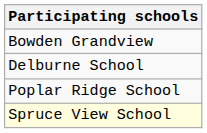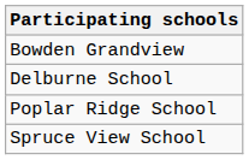row 5 | column 1: lightyellow background -> no background
